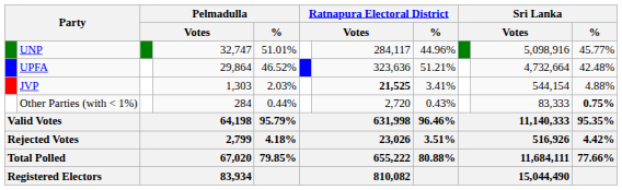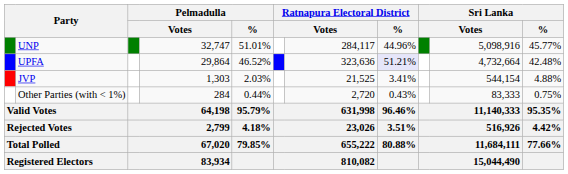UPFA | Ratnapura Electoral District / %: no background -> lavender background
JVP | column 7: bold -> normal
Other Parties (with < 1%) | Sri Lanka / %: bold -> normal
